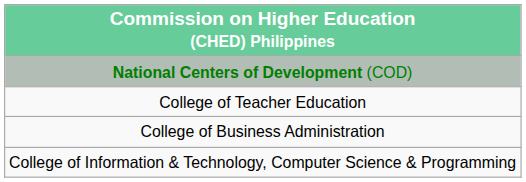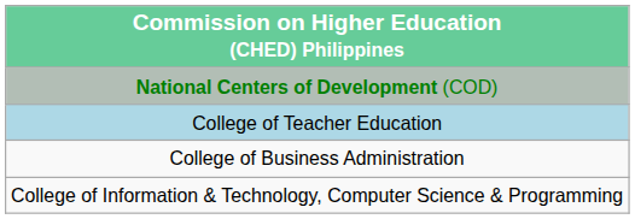row 3 | column 1: no background -> lightblue background
